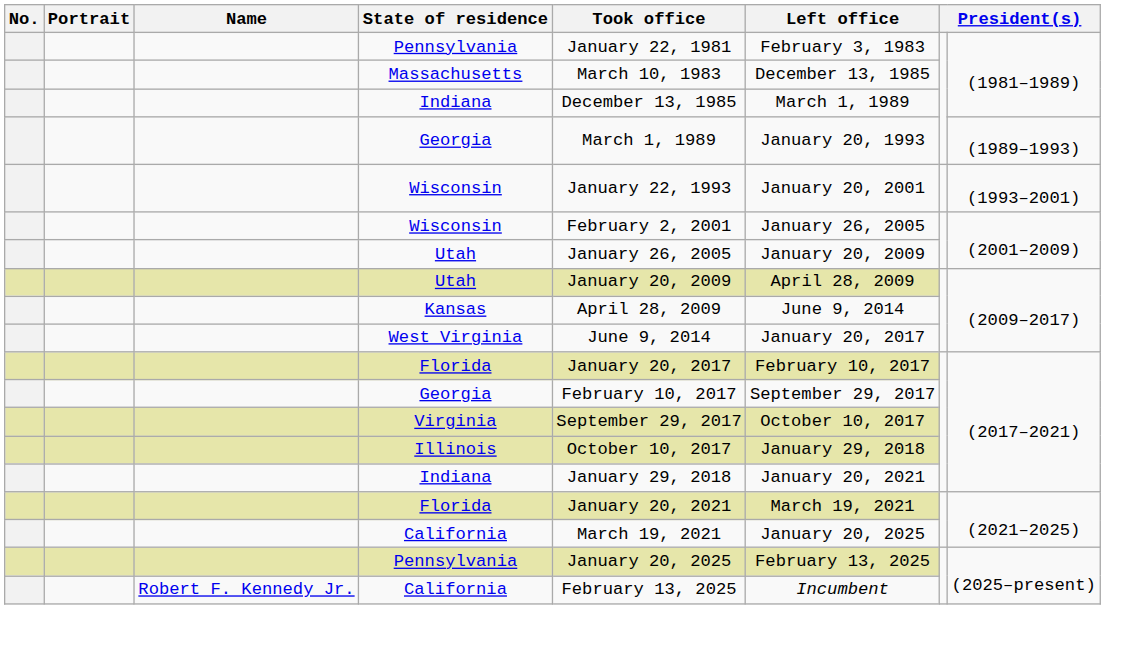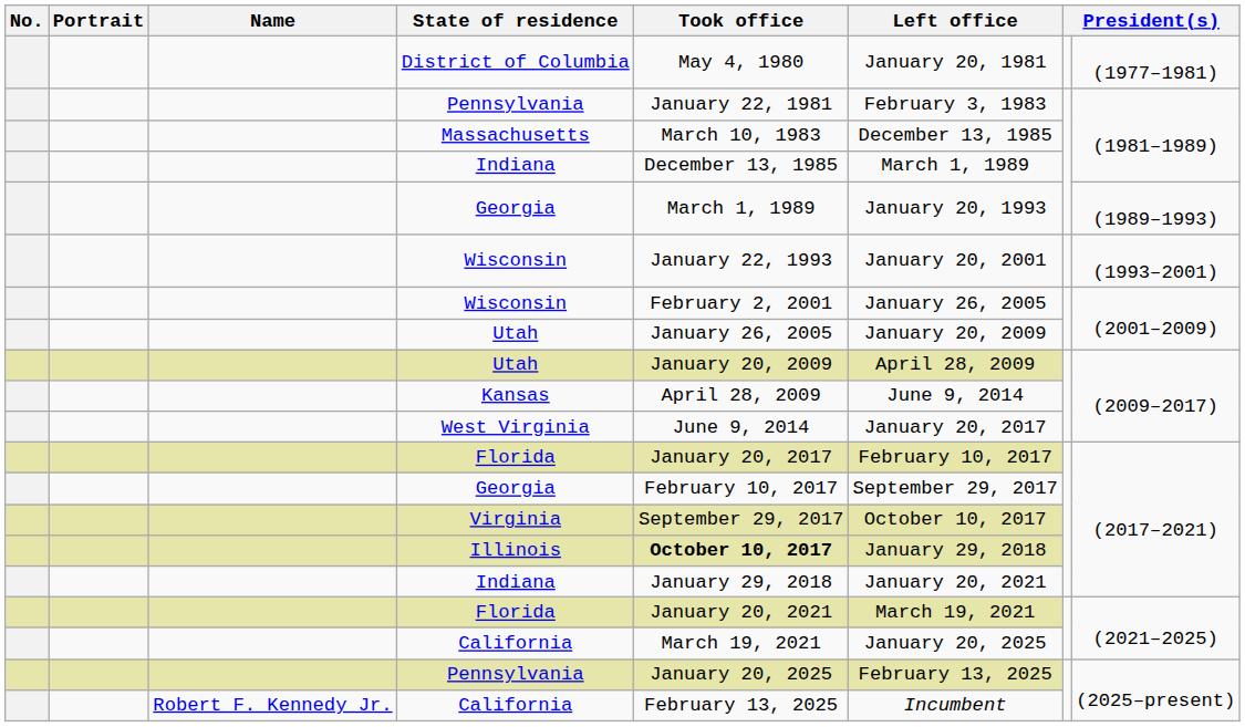+ row: District of Columbia | May 4, 1980 | January 20, 1981 | (1977–1981)
Illinois | Took office: normal -> bold
